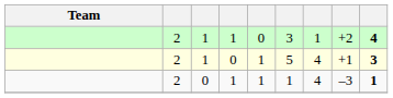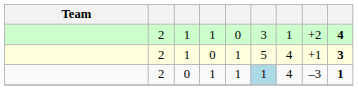row 4 | column 6: no background -> lightblue background
